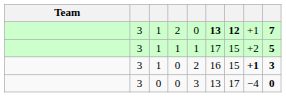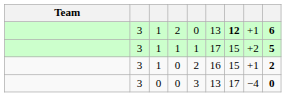row 2 | column 6: bold -> normal
row 2 | column 9: 7 -> 6
row 4 | column 8: bold -> normal
row 4 | column 9: 3 -> 2
